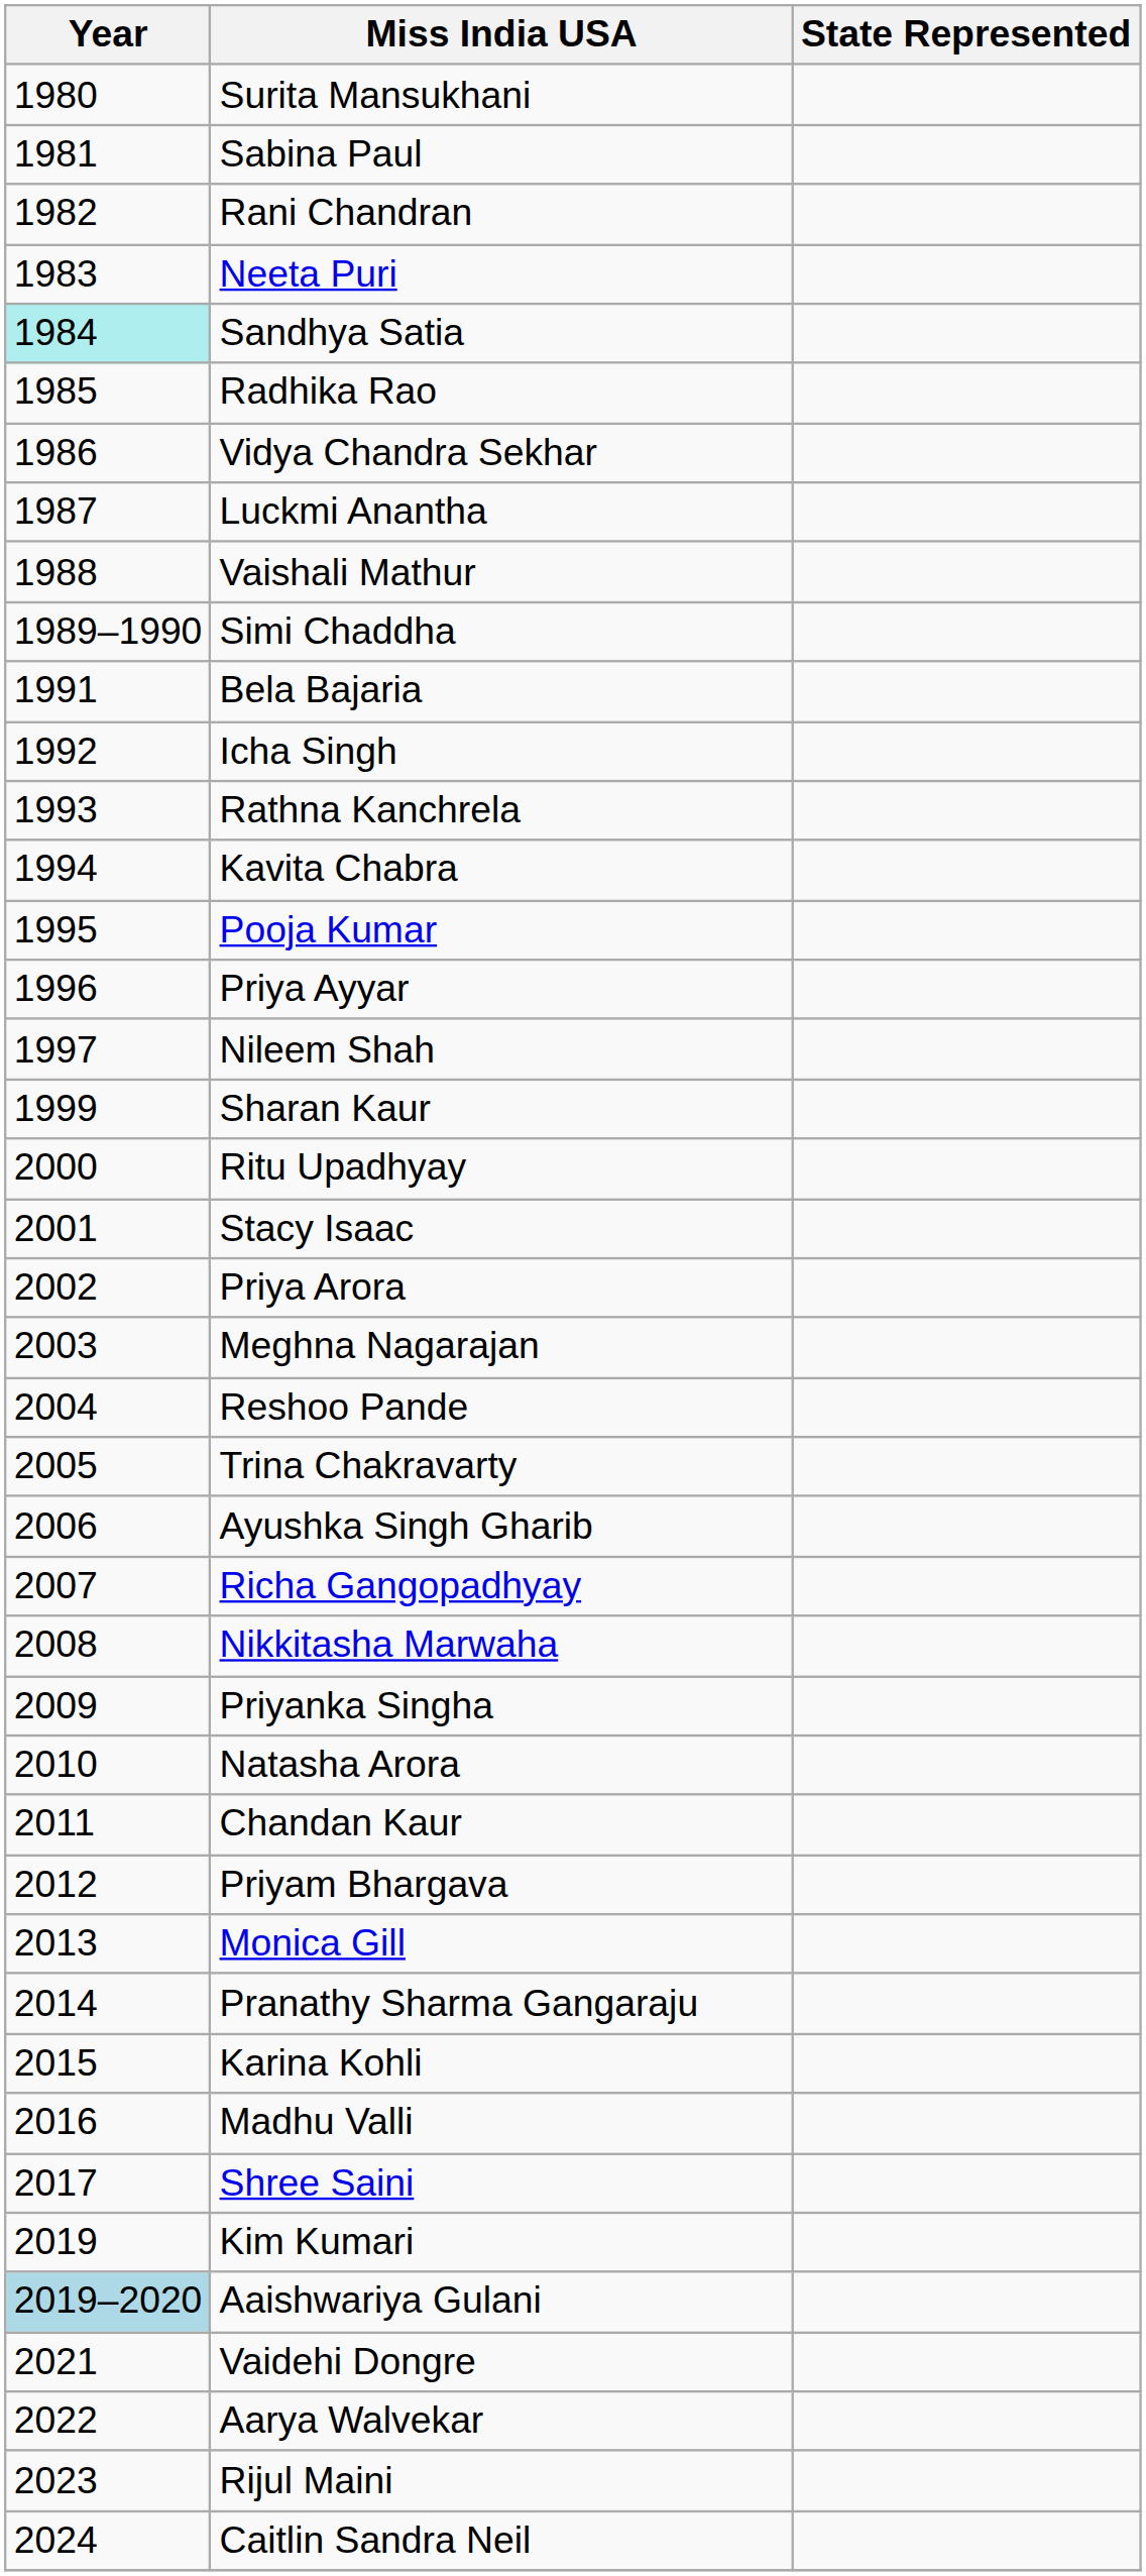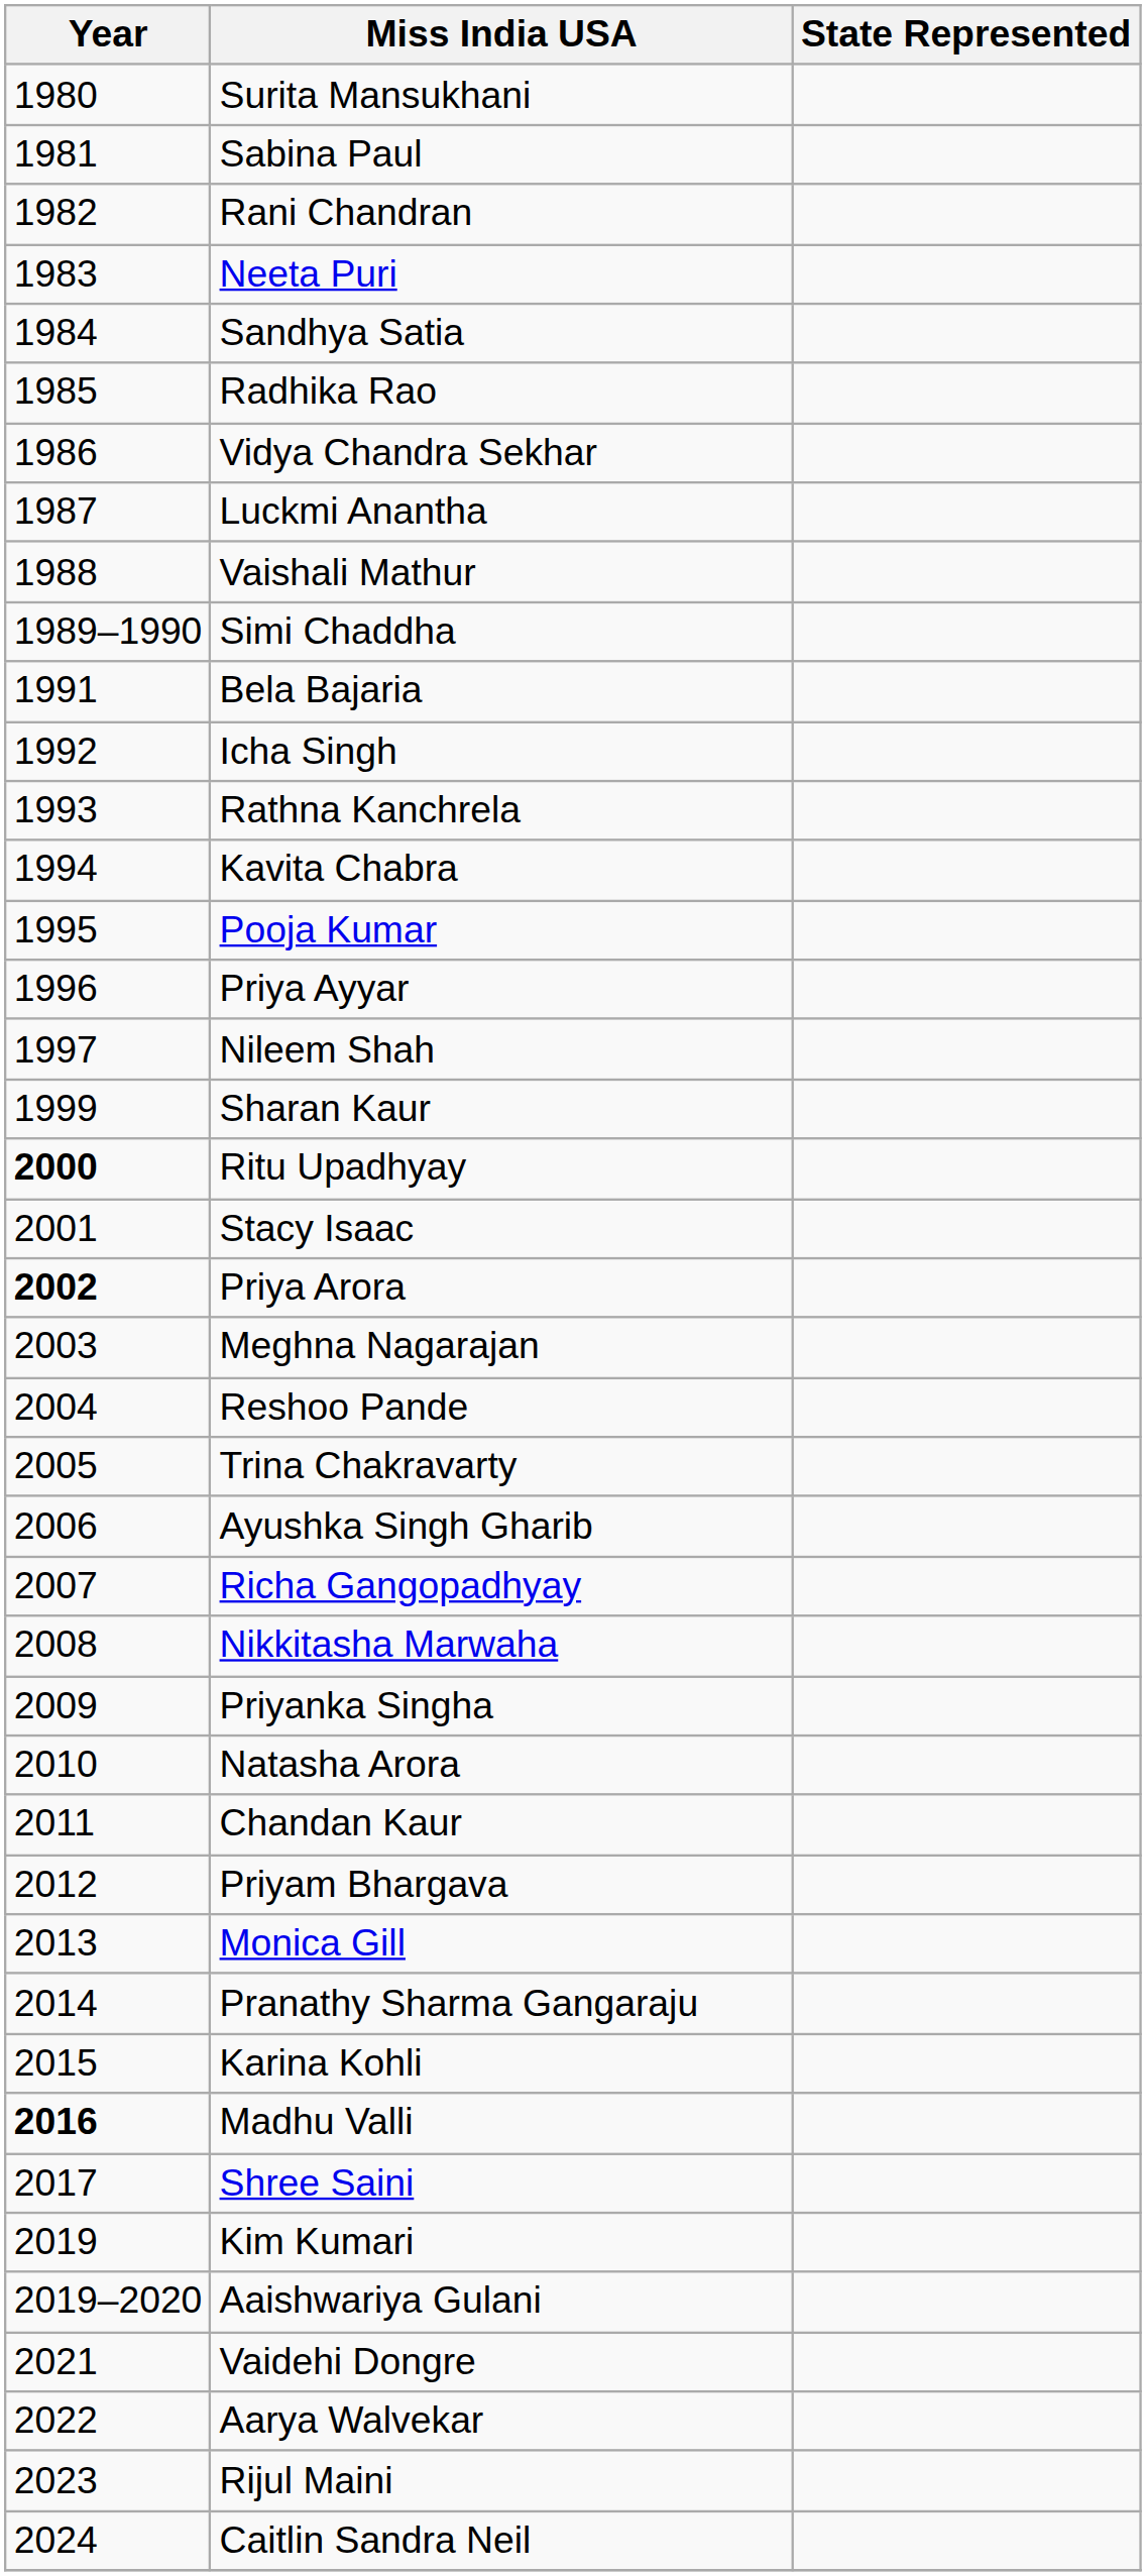Sandhya Satia | Year: paleturquoise background -> no background
Ritu Upadhyay | Year: normal -> bold
Priya Arora | Year: normal -> bold
Madhu Valli | Year: normal -> bold
Aaishwariya Gulani | Year: lightblue background -> no background
